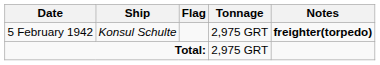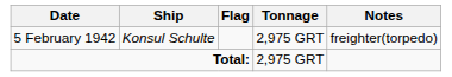5 February 1942 | Notes: bold -> normal
